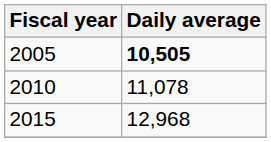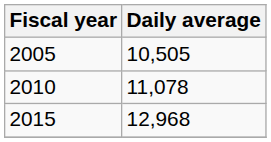2005 | Daily average: bold -> normal
